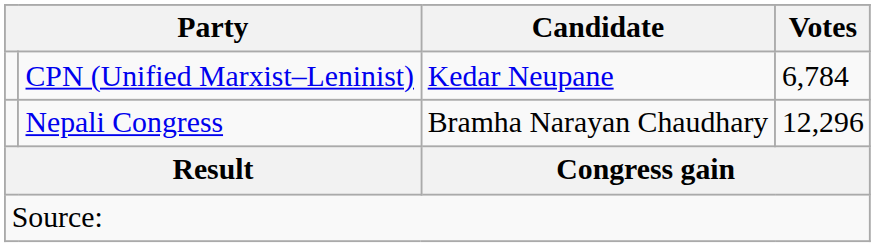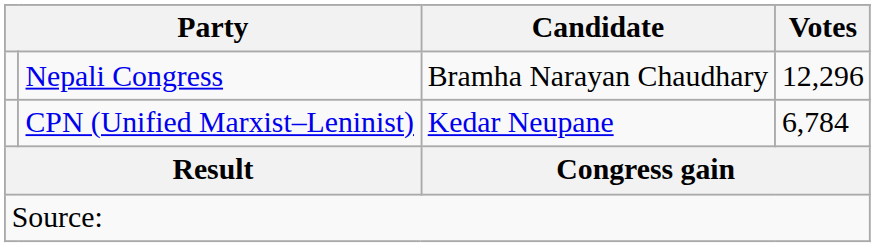rows swapped: Nepali Congress <-> CPN (Unified Marxist–Leninist)
